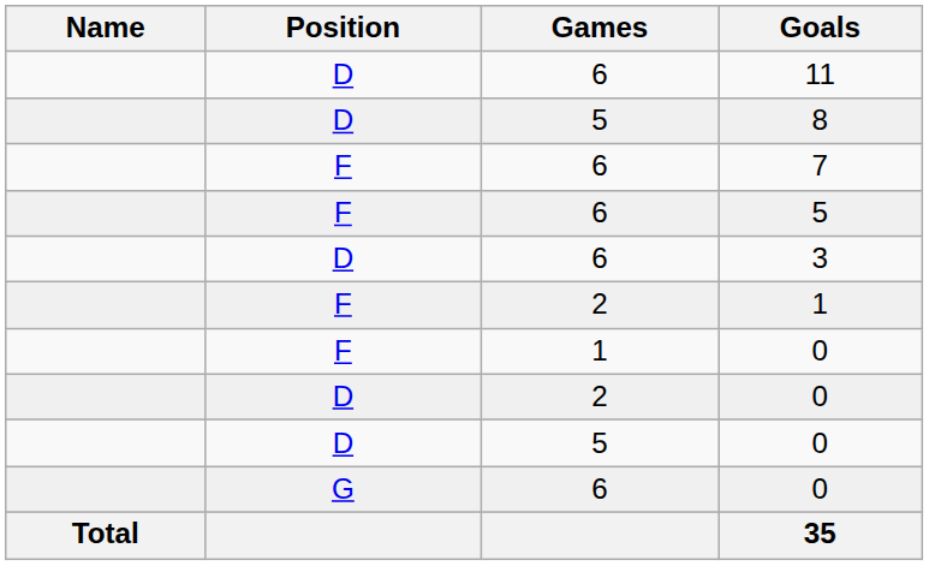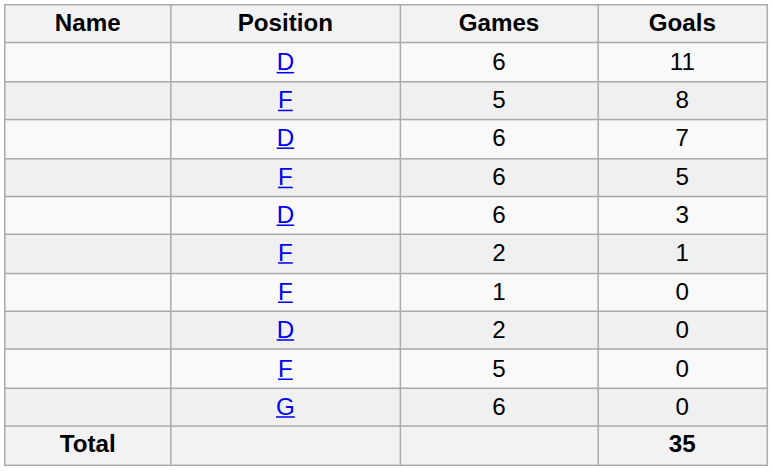8 | Position: D -> F
7 | Position: F -> D
5 / 0 | Position: D -> F
